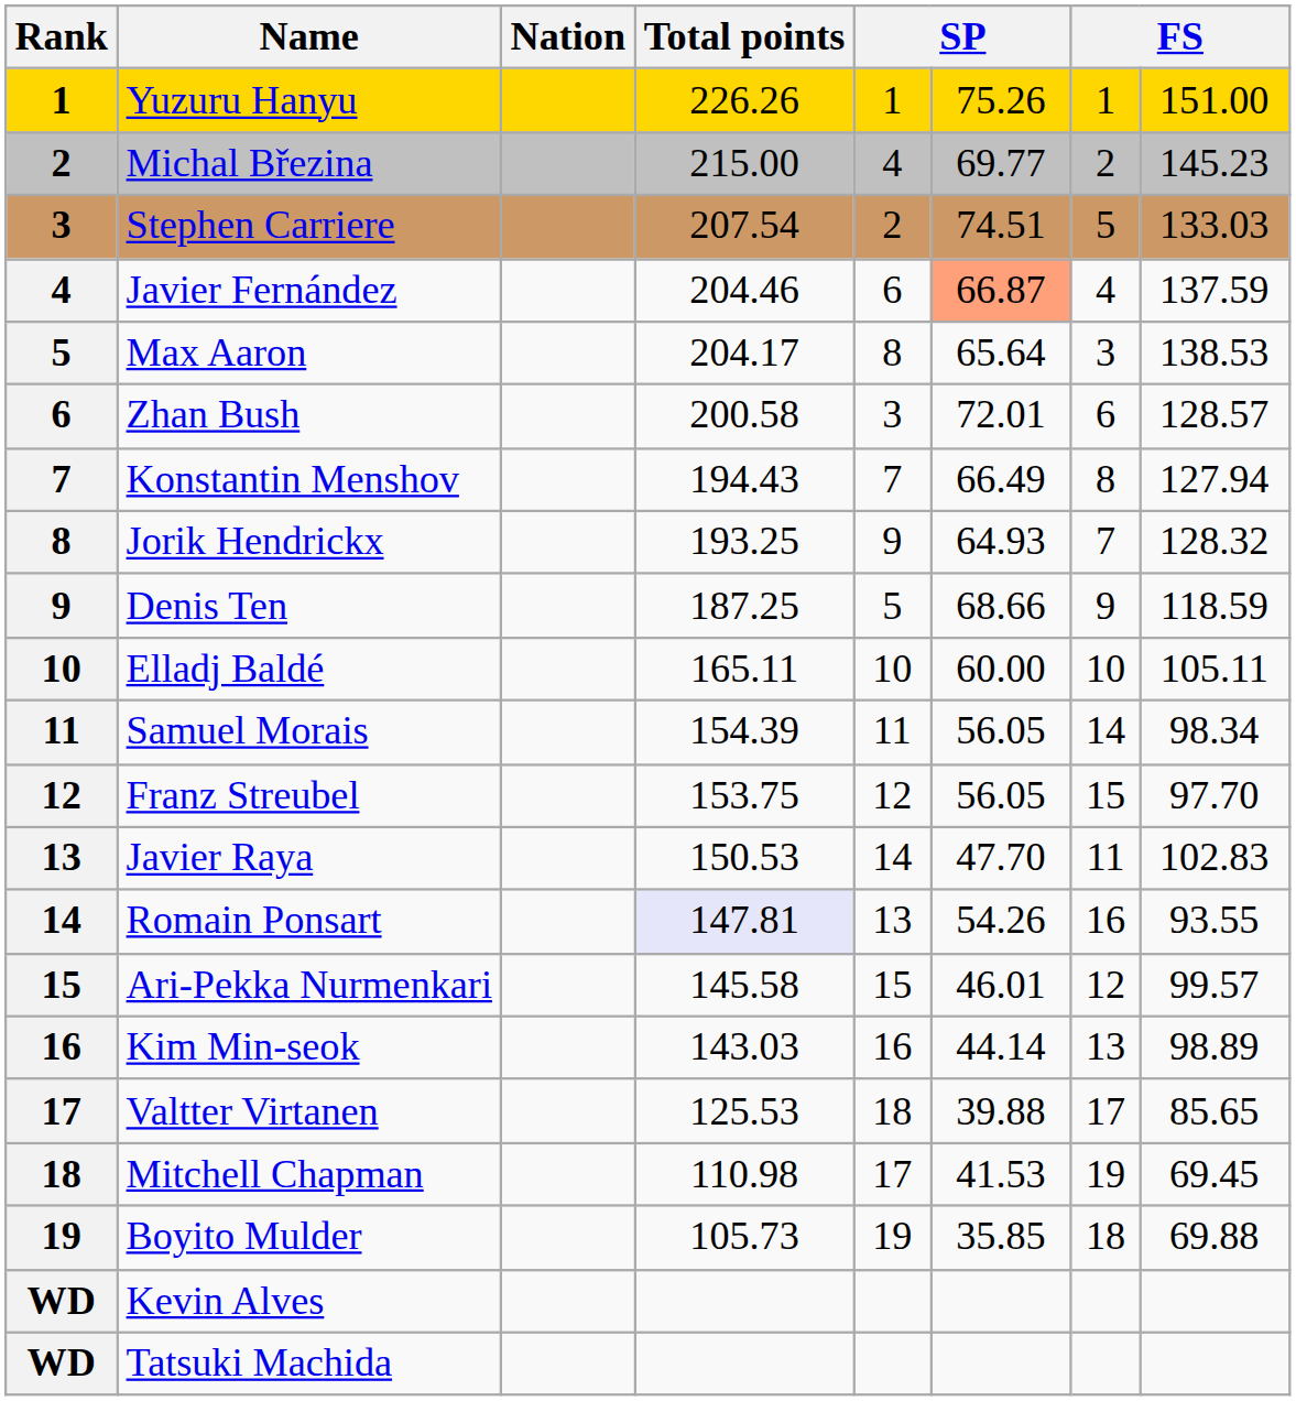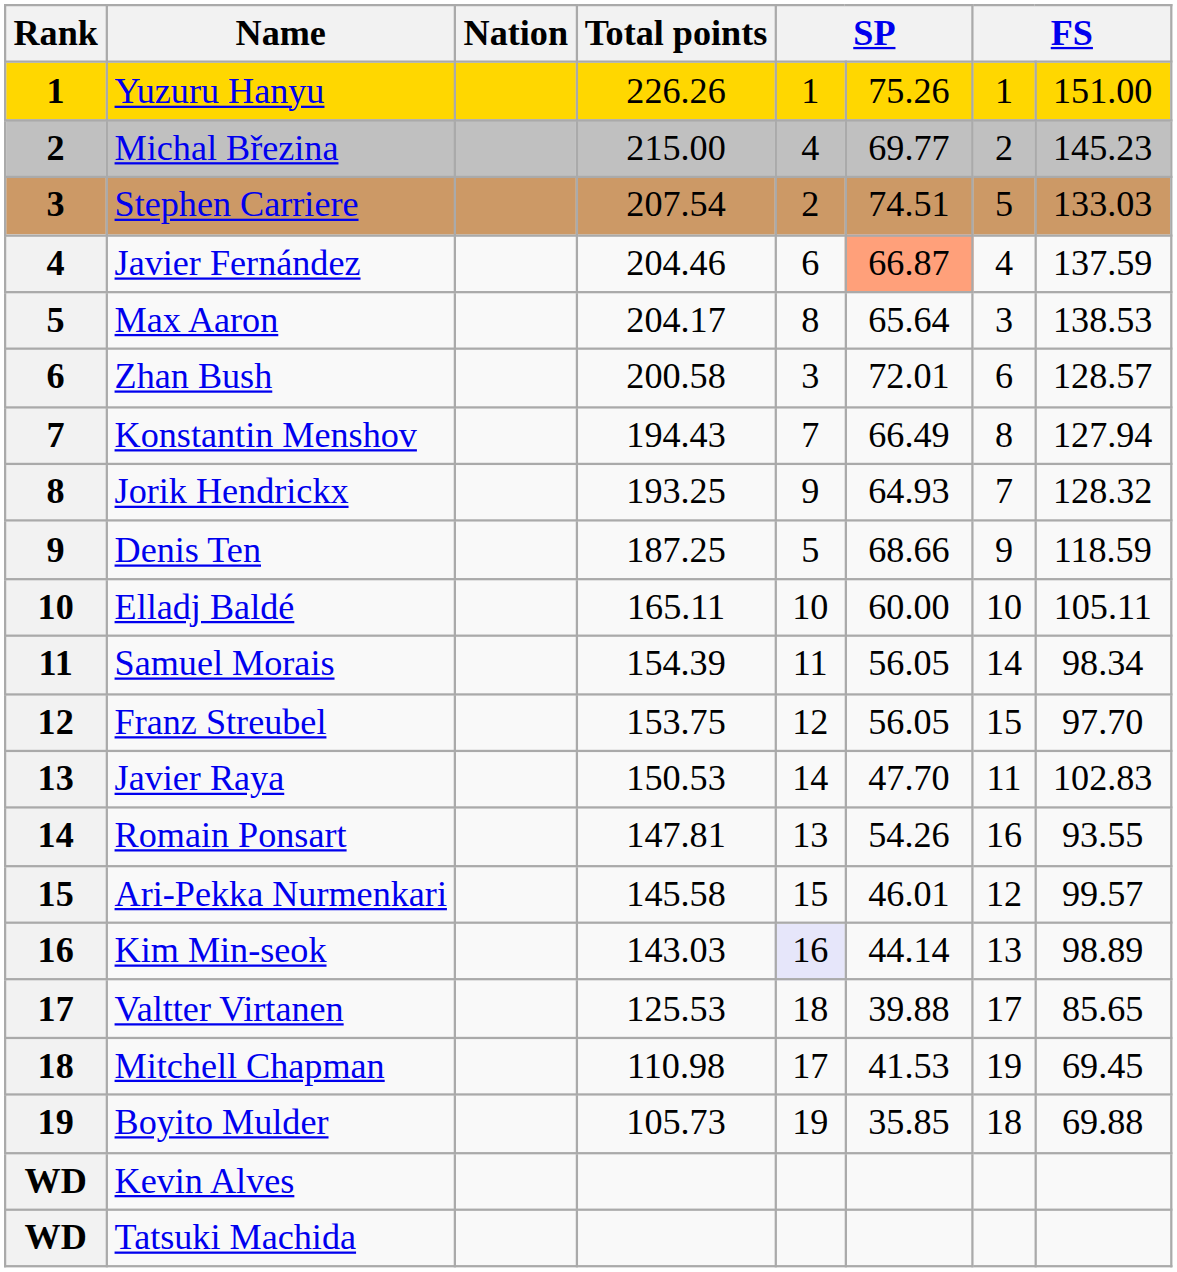Romain Ponsart | Total points: lavender background -> no background
Kim Min-seok | column 5: no background -> lavender background
